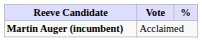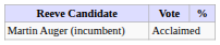Martin Auger (incumbent) | Reeve Candidate: bold -> normal
